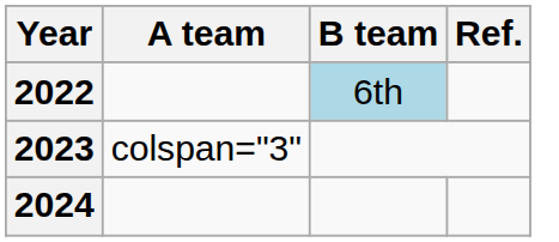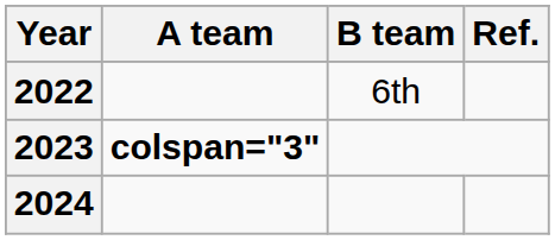2022 | B team: lightblue background -> no background
2023 | A team: normal -> bold
